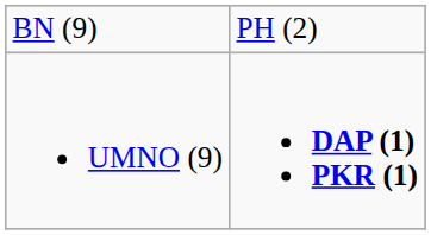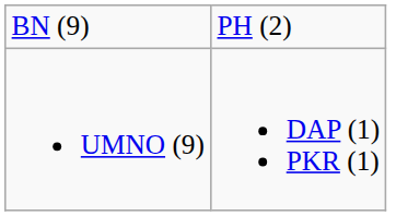UMNO (9) | column 2: bold -> normal
